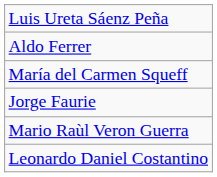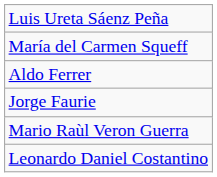row 2 | column 1: Aldo Ferrer -> María del Carmen Squeff
row 3 | column 1: María del Carmen Squeff -> Aldo Ferrer
